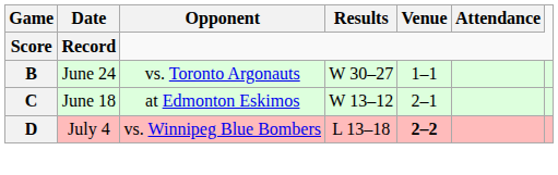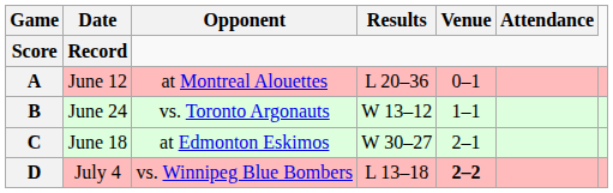+ row: A | June 12 | at Montreal Alouettes | L 20–36 | 0–1
B | Results: W 30–27 -> W 13–12
C | Results: W 13–12 -> W 30–27
